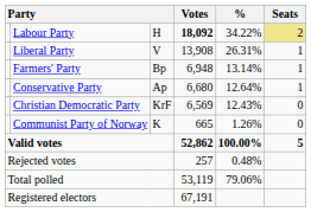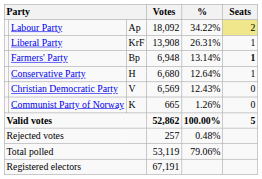Labour Party | column 3: H -> Ap
Labour Party | Votes: bold -> normal
Liberal Party | column 3: V -> KrF
Farmers' Party | Seats: normal -> bold
Conservative Party | column 3: Ap -> H
Christian Democratic Party | column 3: KrF -> V
